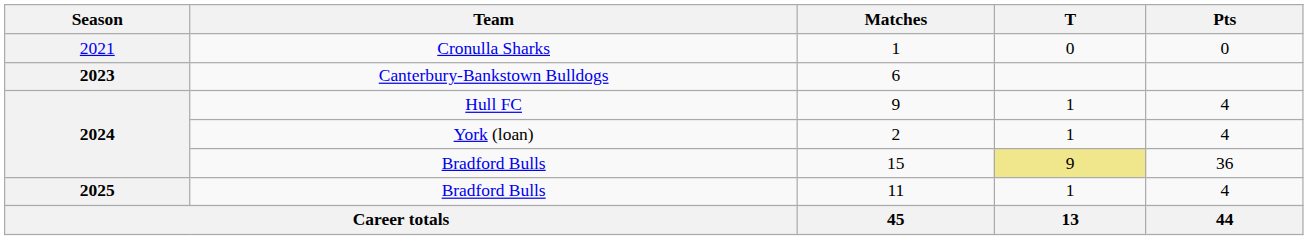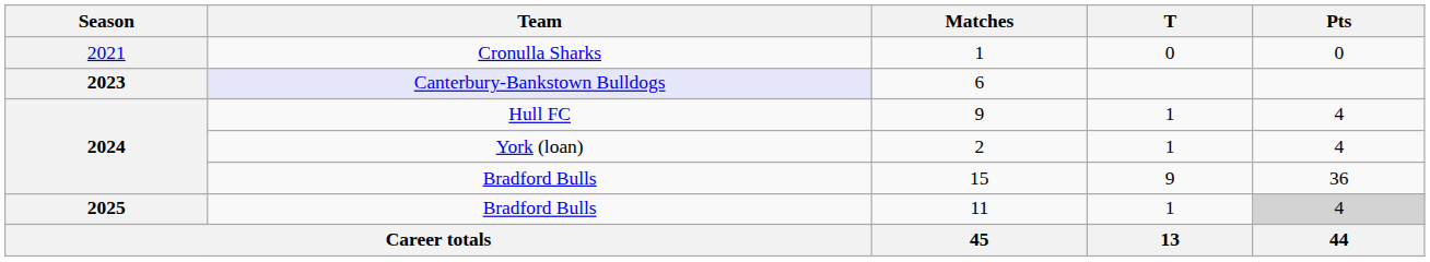6 | Team: no background -> lavender background
15 | T: khaki background -> no background
11 | Pts: no background -> lightgrey background
